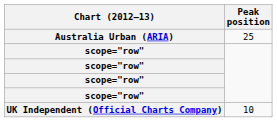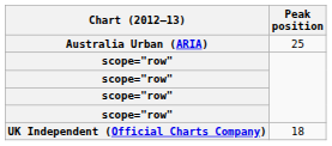UK Independent (Official Charts Company) | Peak position: 10 -> 18
